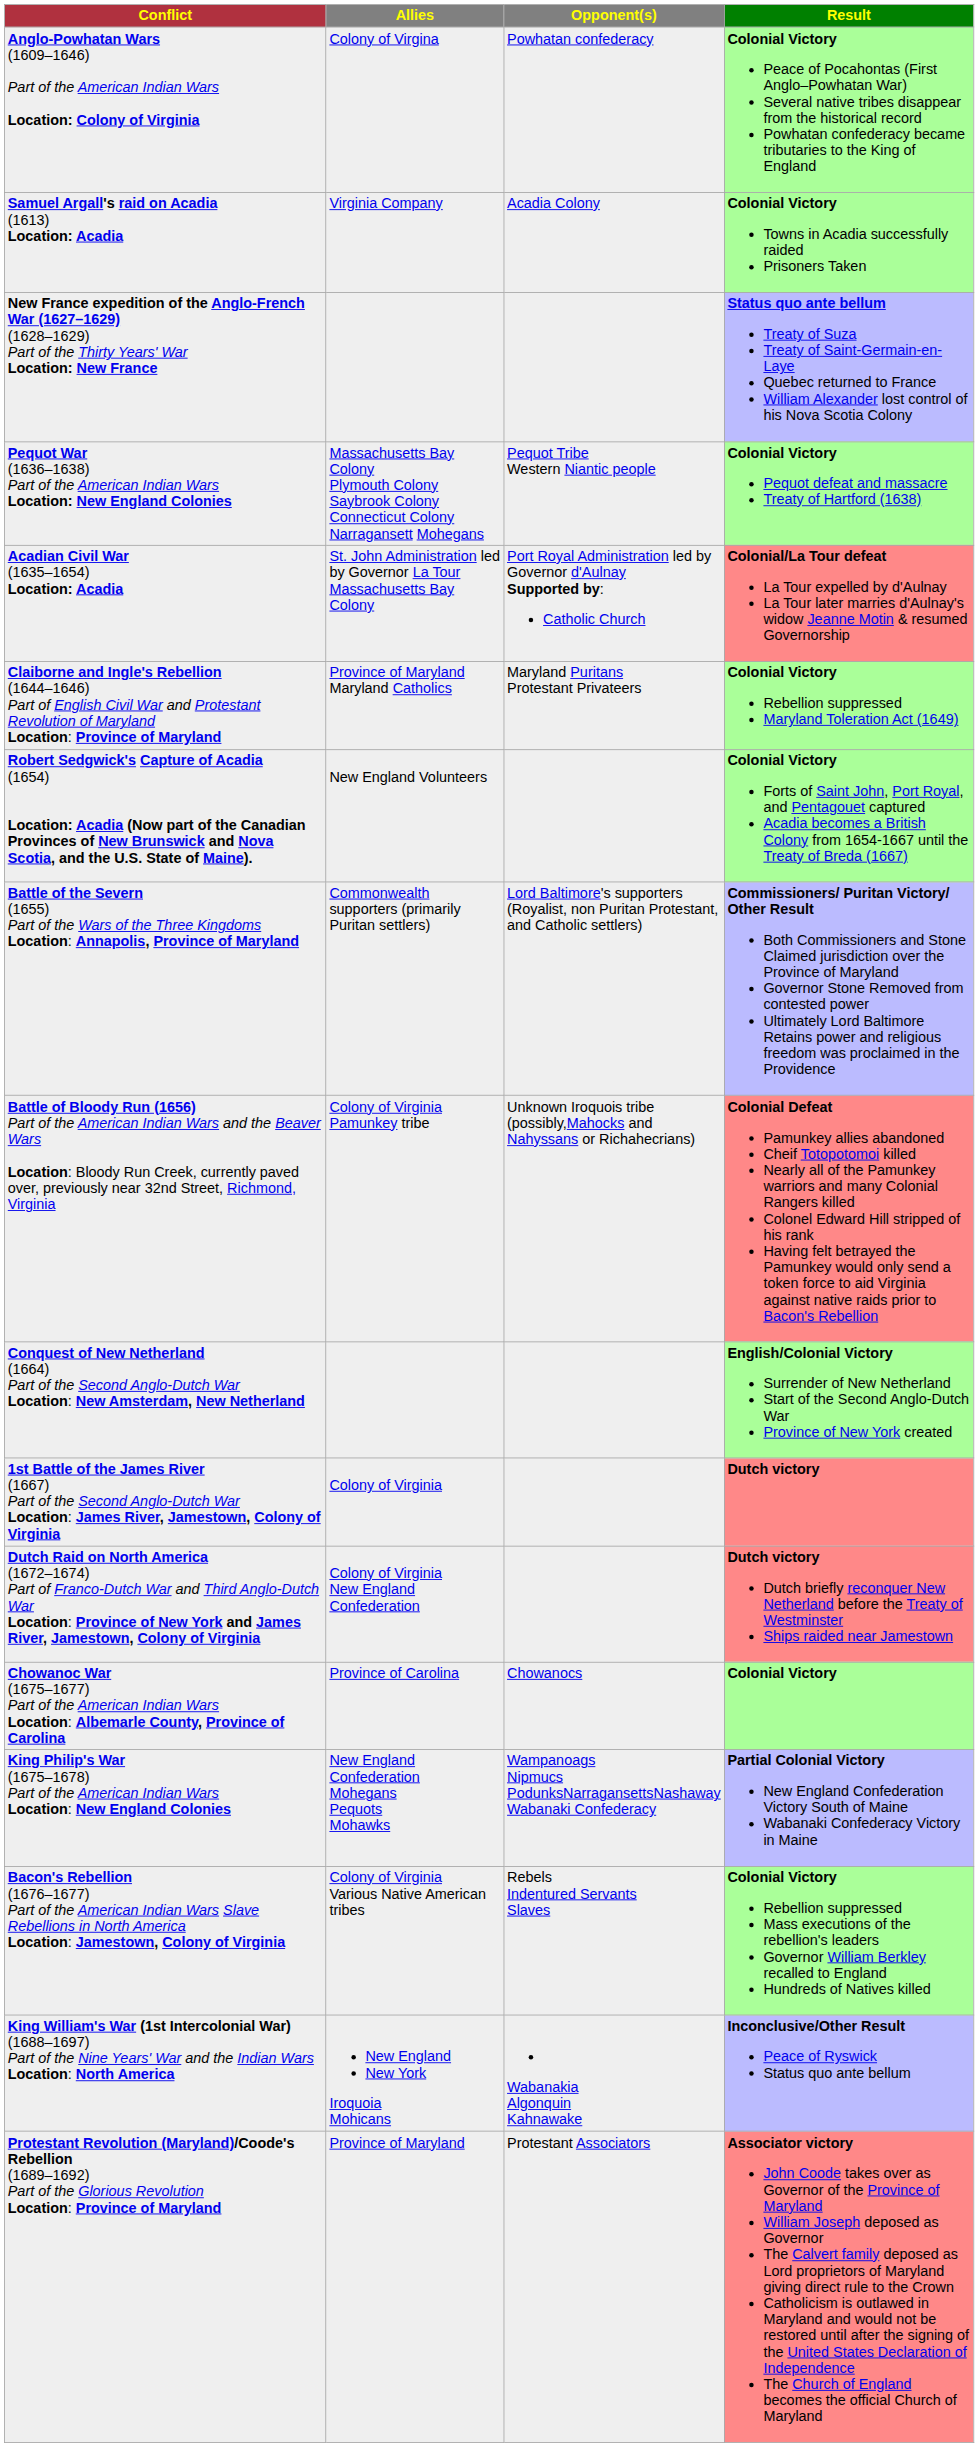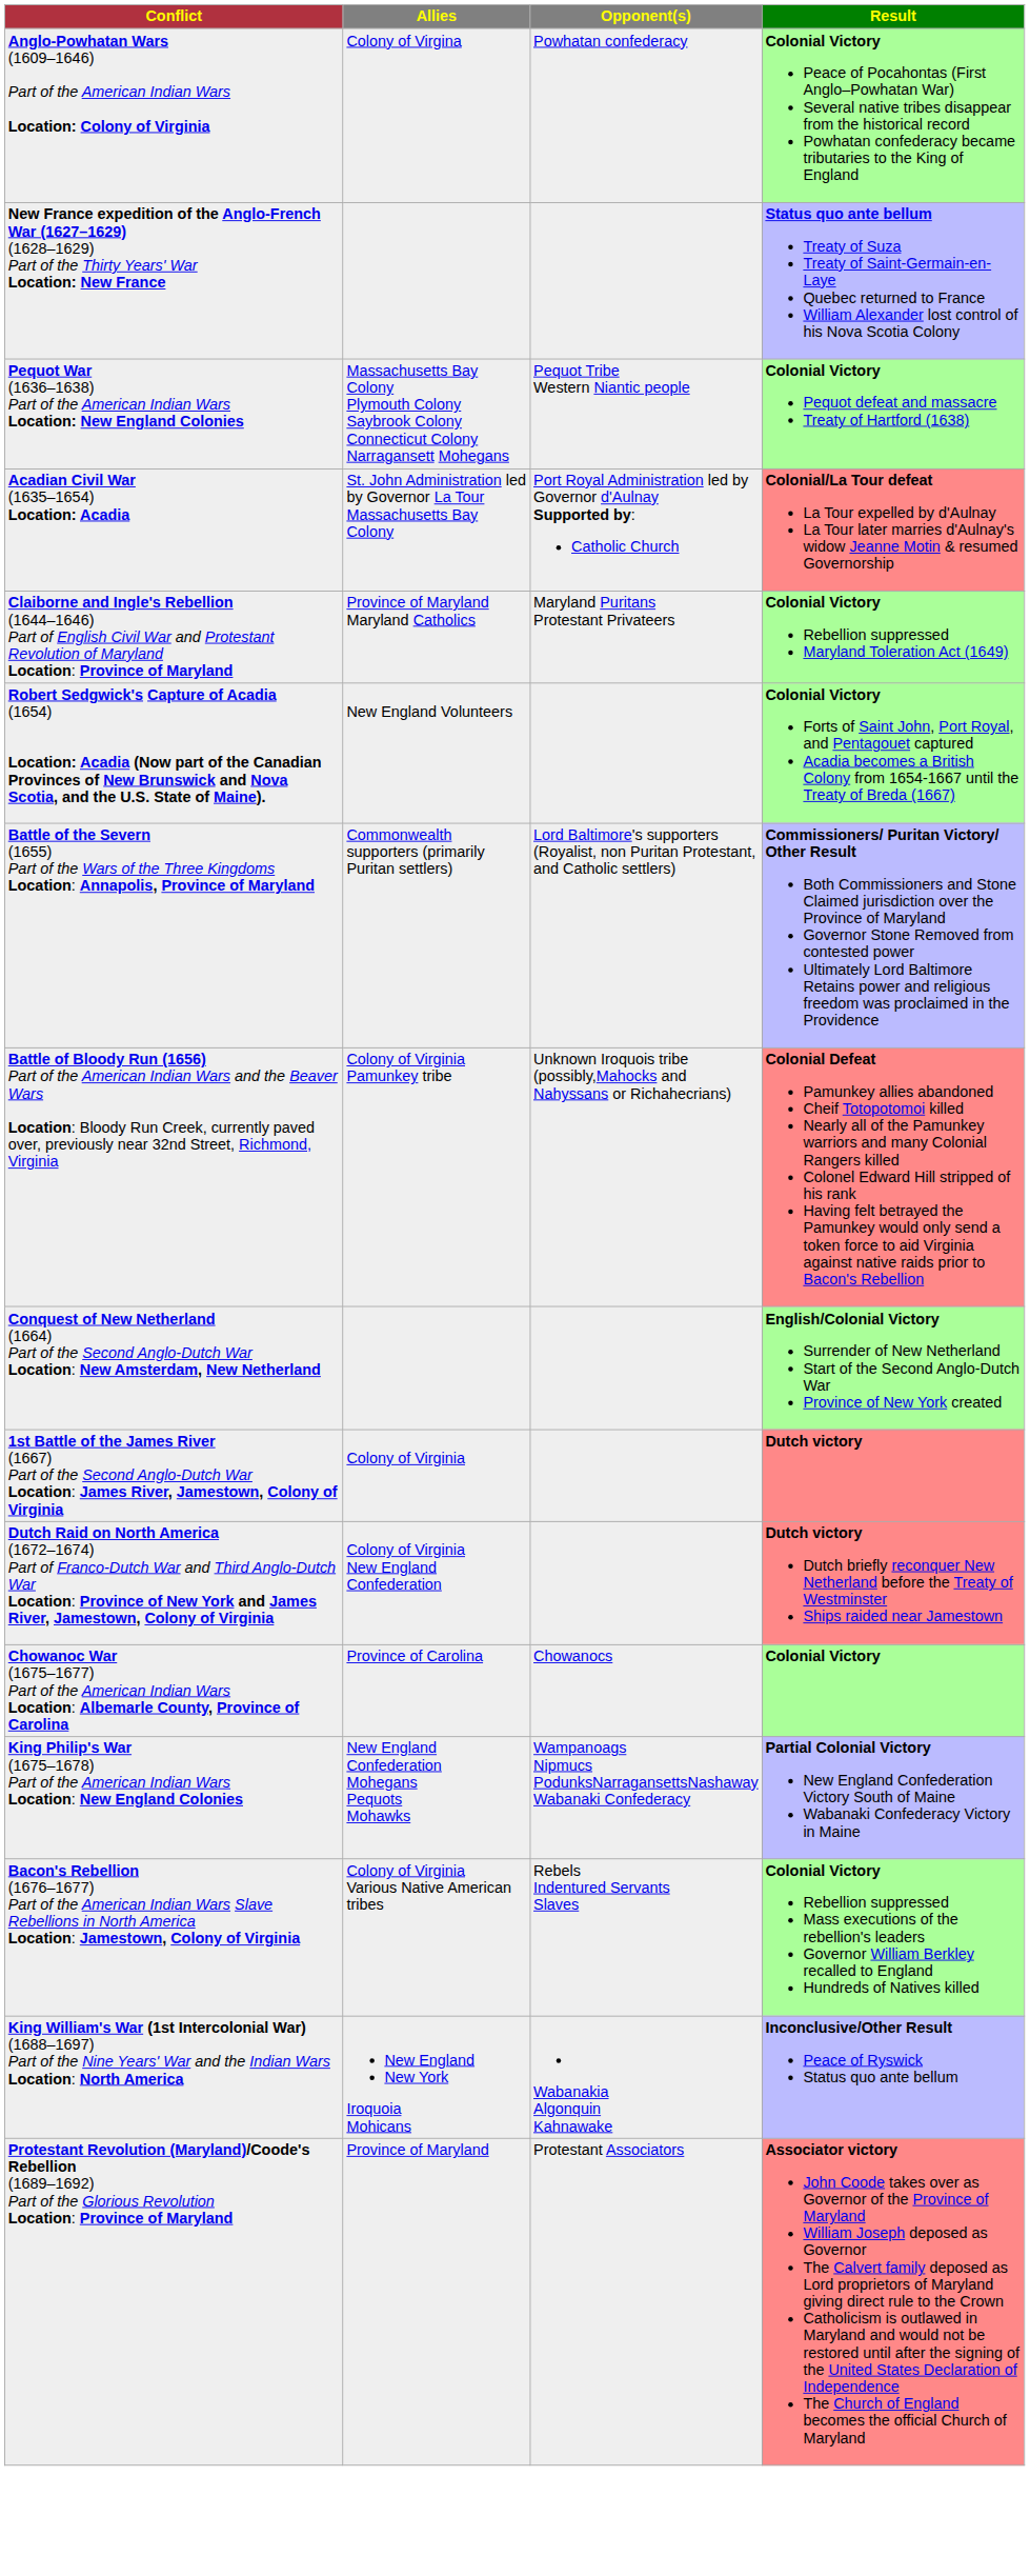- row: Samuel Argall's raid on Acadia (1613) Location: Acadia | Virginia Company | Acadia Colony | Colonial Victory Towns in Acadia successfully raided Prisoners Taken
